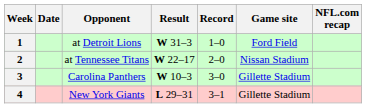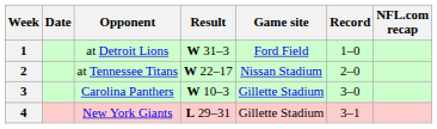columns swapped: Record <-> Game site
